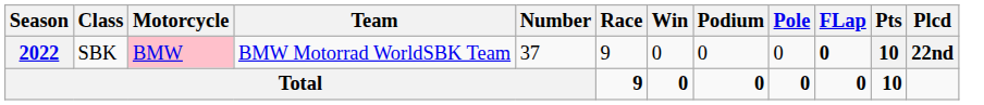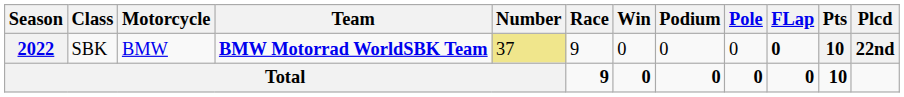2022 | Motorcycle: pink background -> no background
2022 | Team: normal -> bold
2022 | Number: no background -> khaki background
